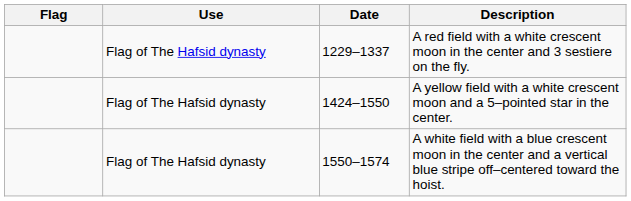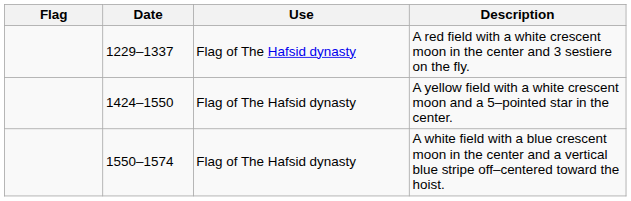columns swapped: Date <-> Use
